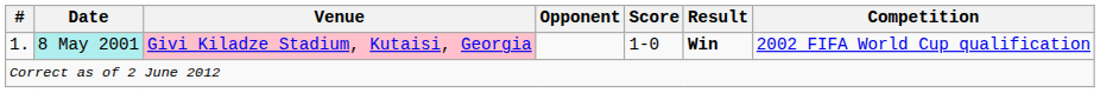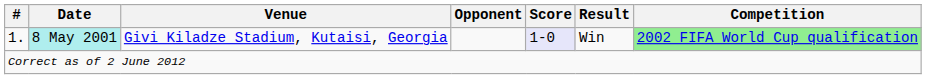1. | Venue: pink background -> no background
1. | Score: no background -> lavender background
1. | Result: bold -> normal
1. | Competition: no background -> lightgreen background
